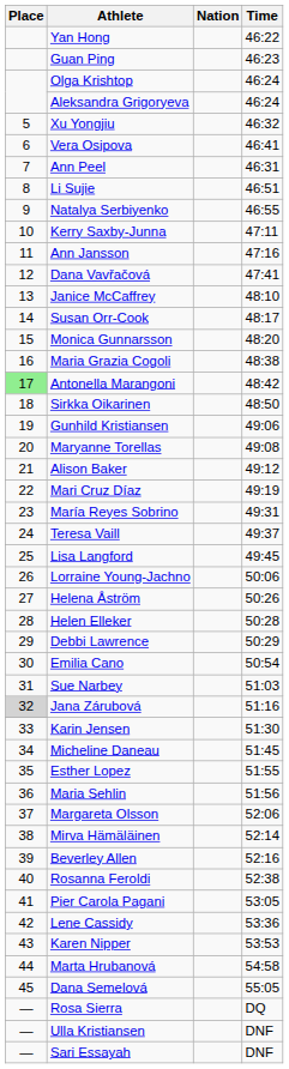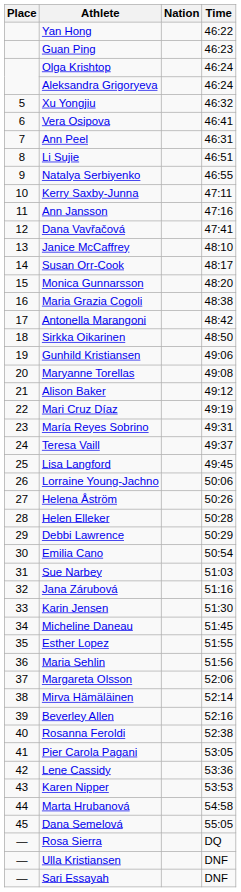Antonella Marangoni | Place: lightgreen background -> no background
Jana Zárubová | Place: lightgrey background -> no background
